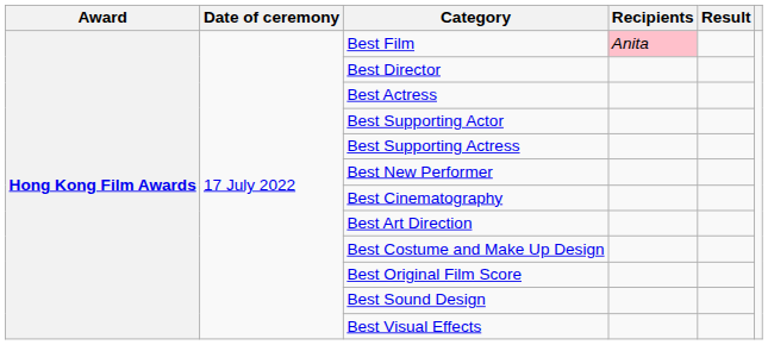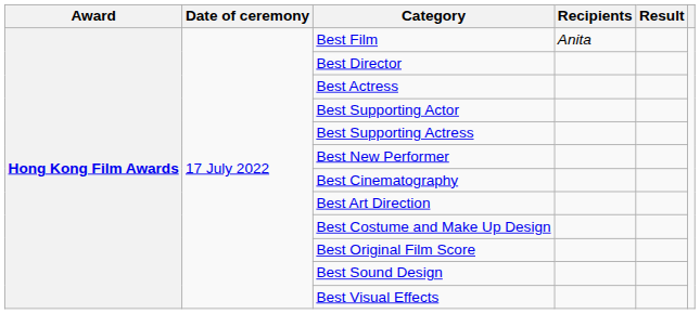Best Film | Recipients: pink background -> no background
